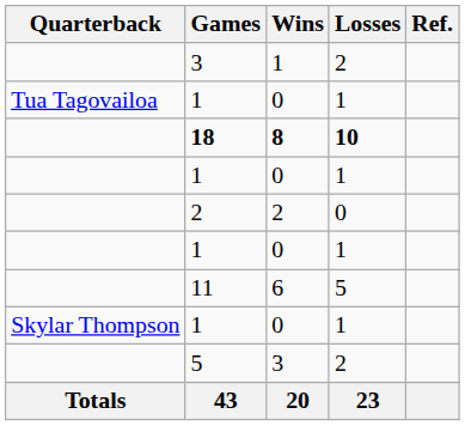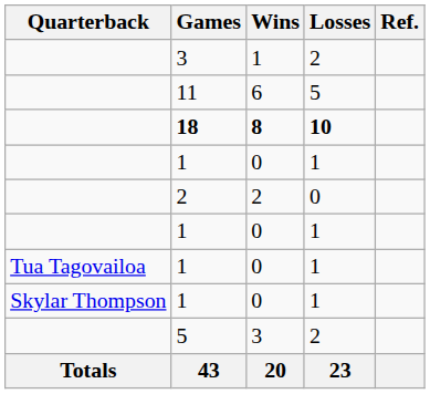rows swapped: 11 <-> Tua Tagovailoa / 1
